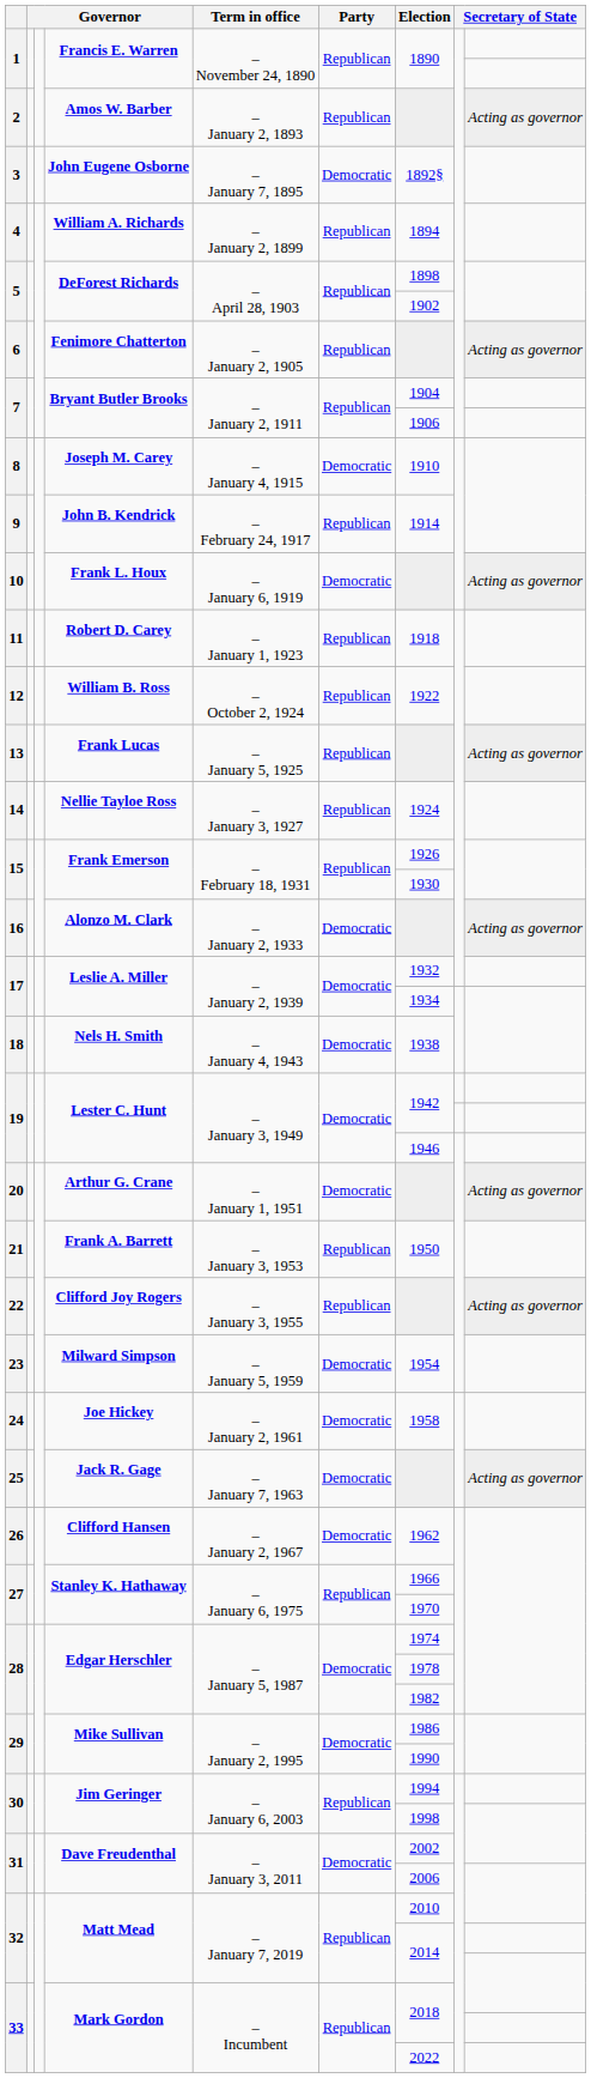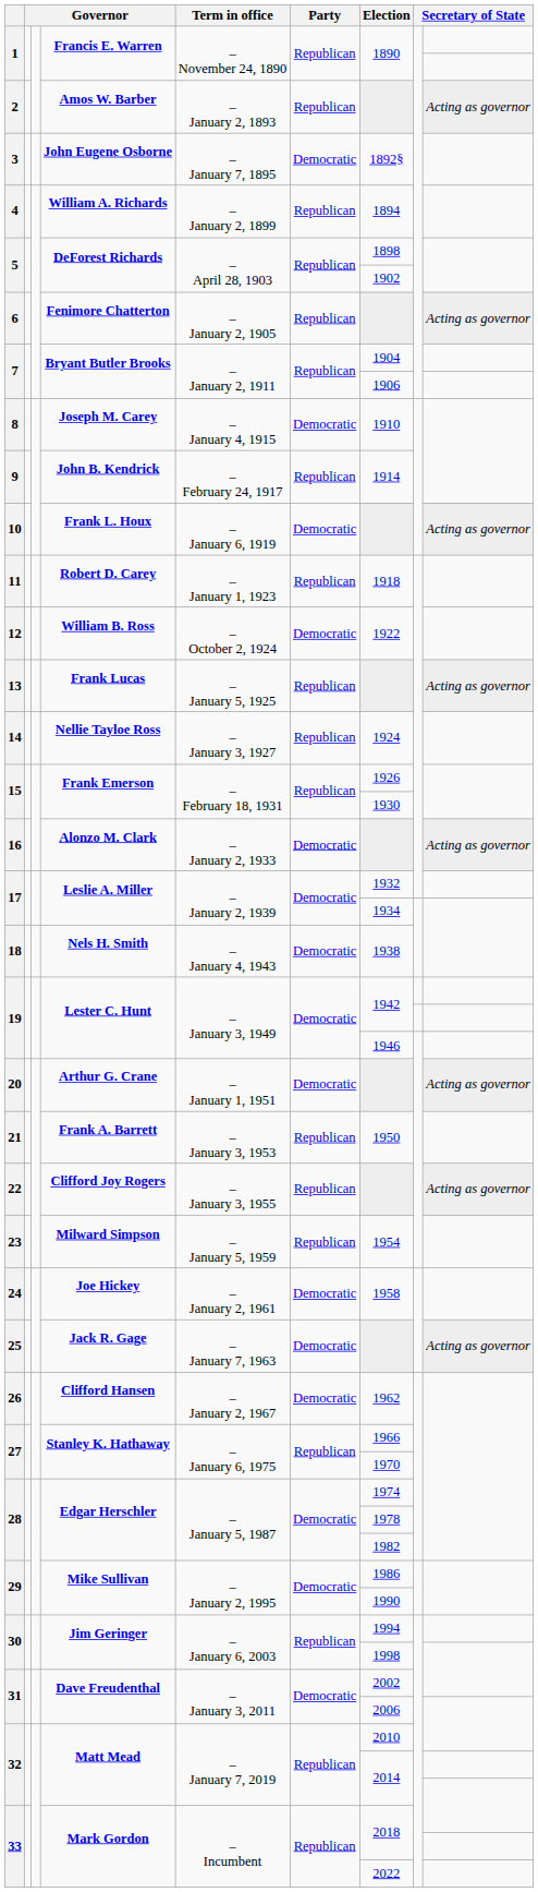12 | Party: Republican -> Democratic
23 | Party: Democratic -> Republican
